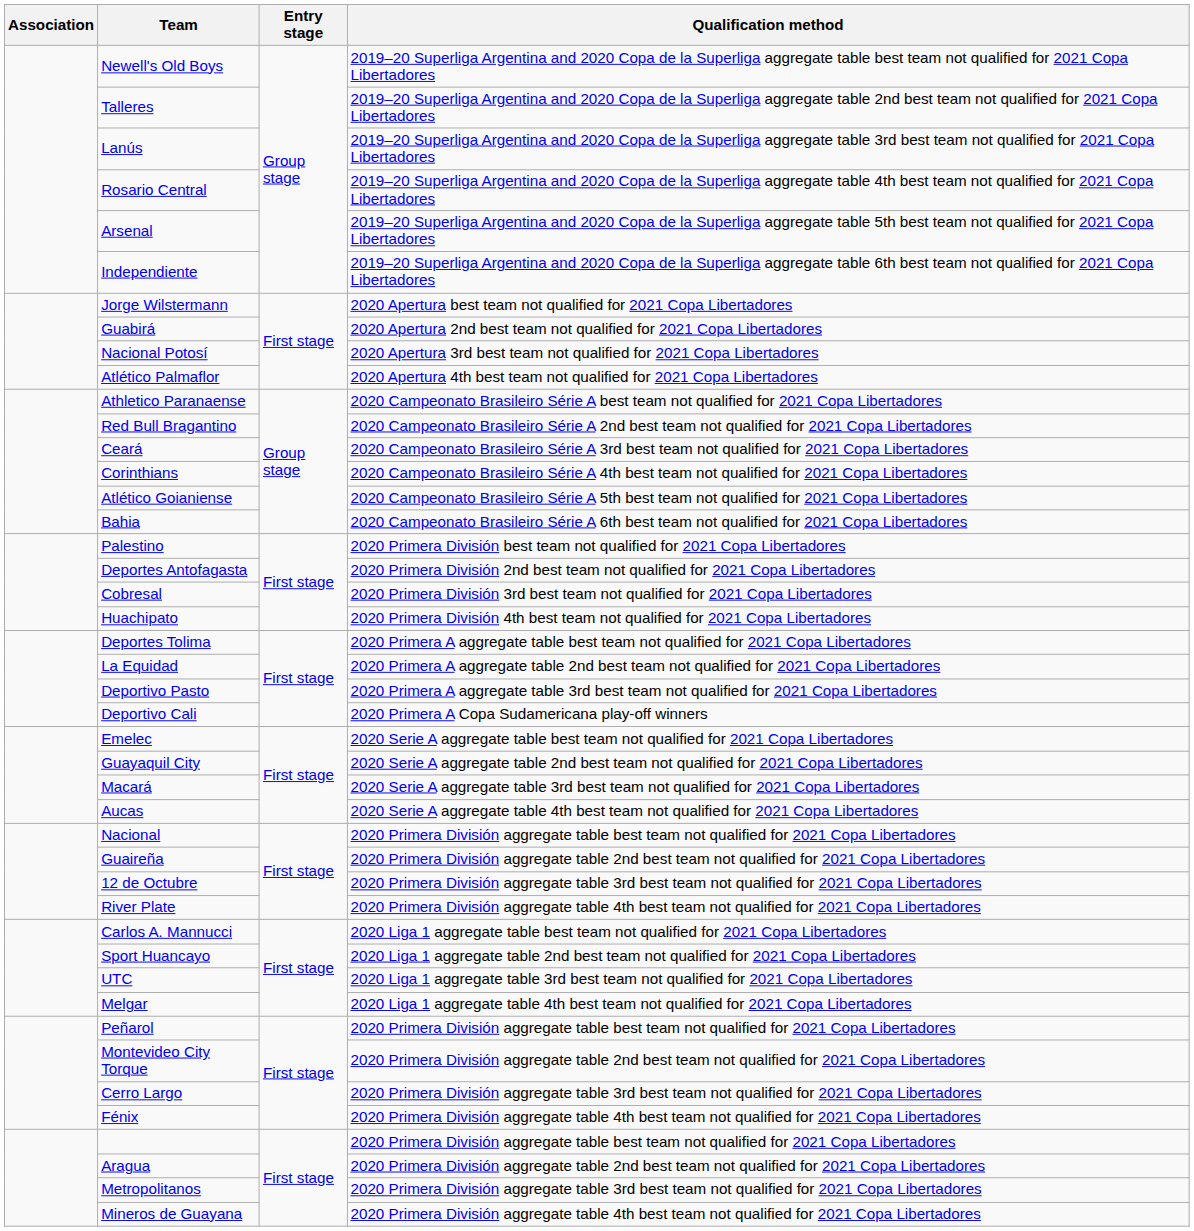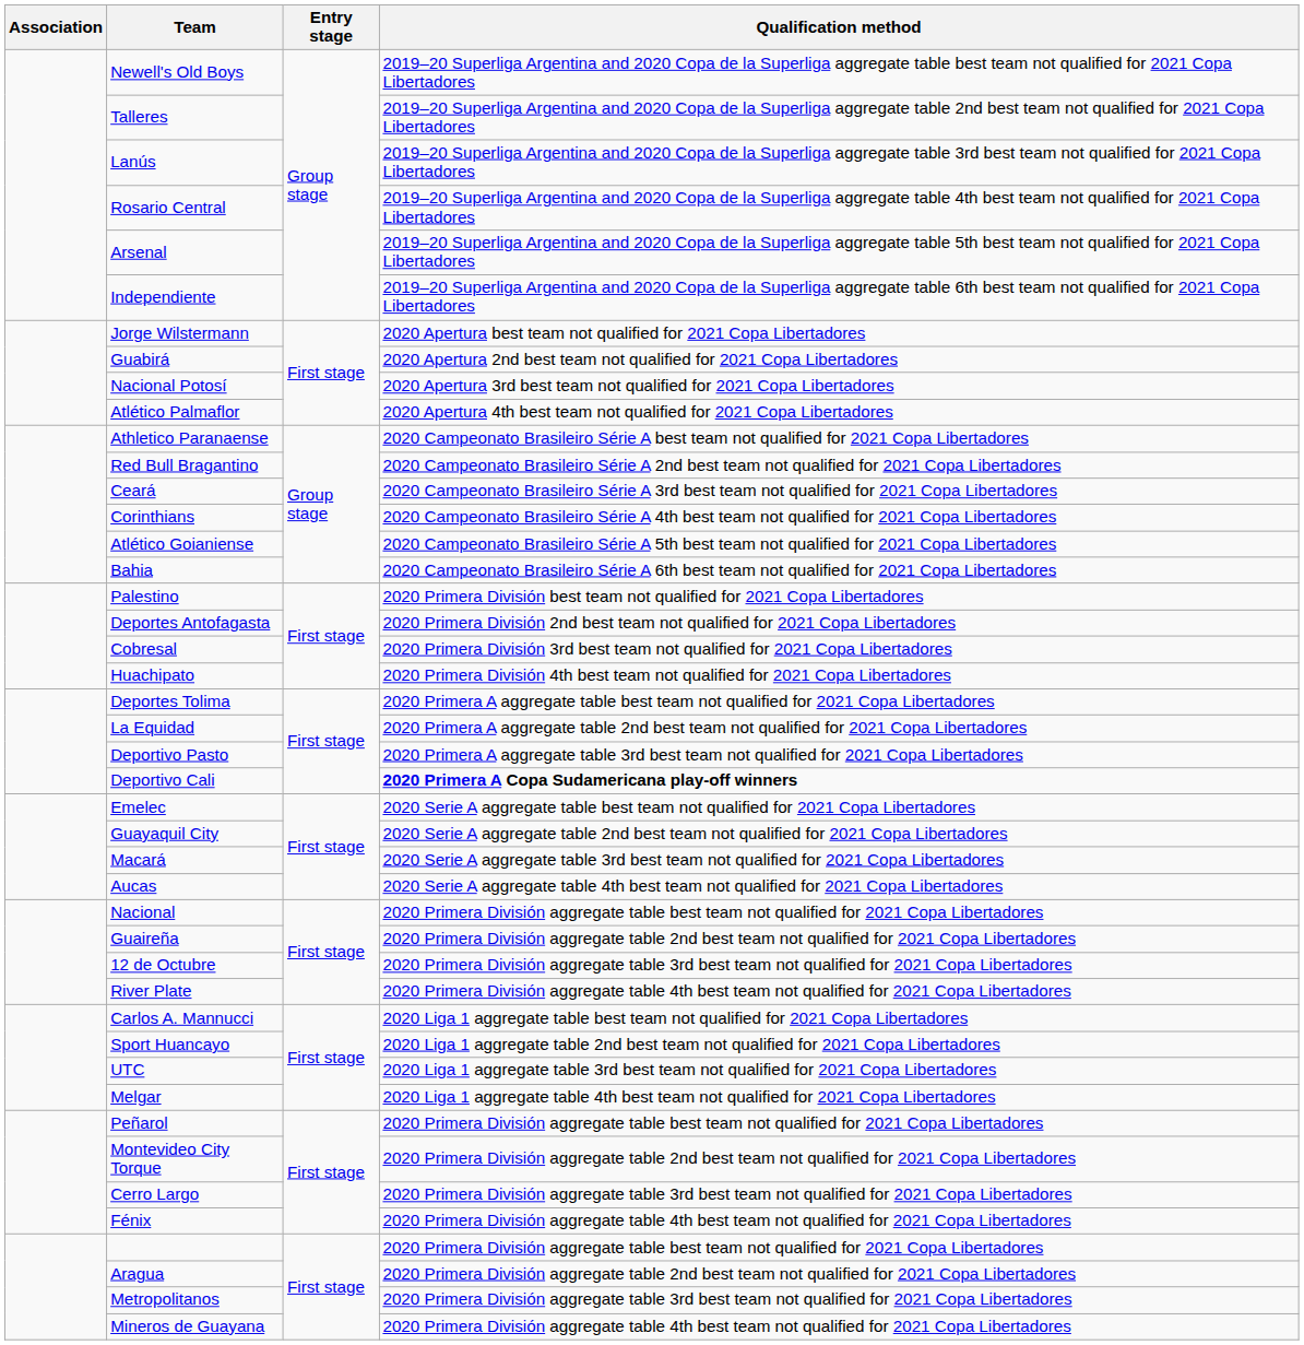Deportivo Cali | Qualification method: normal -> bold
